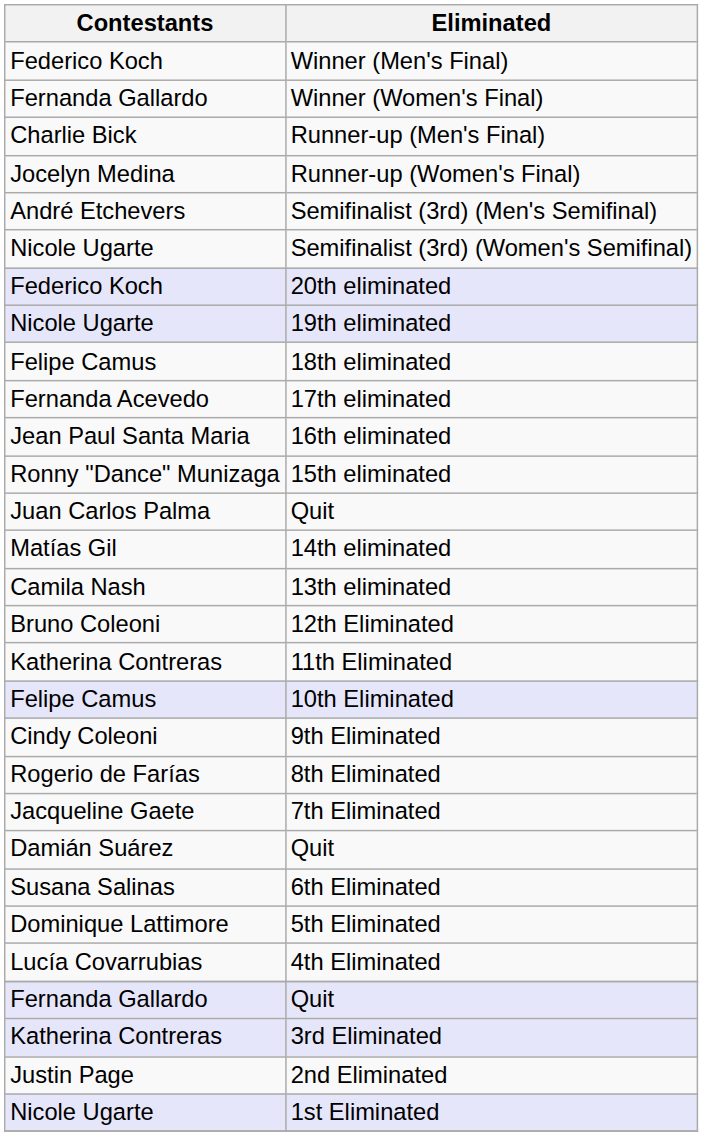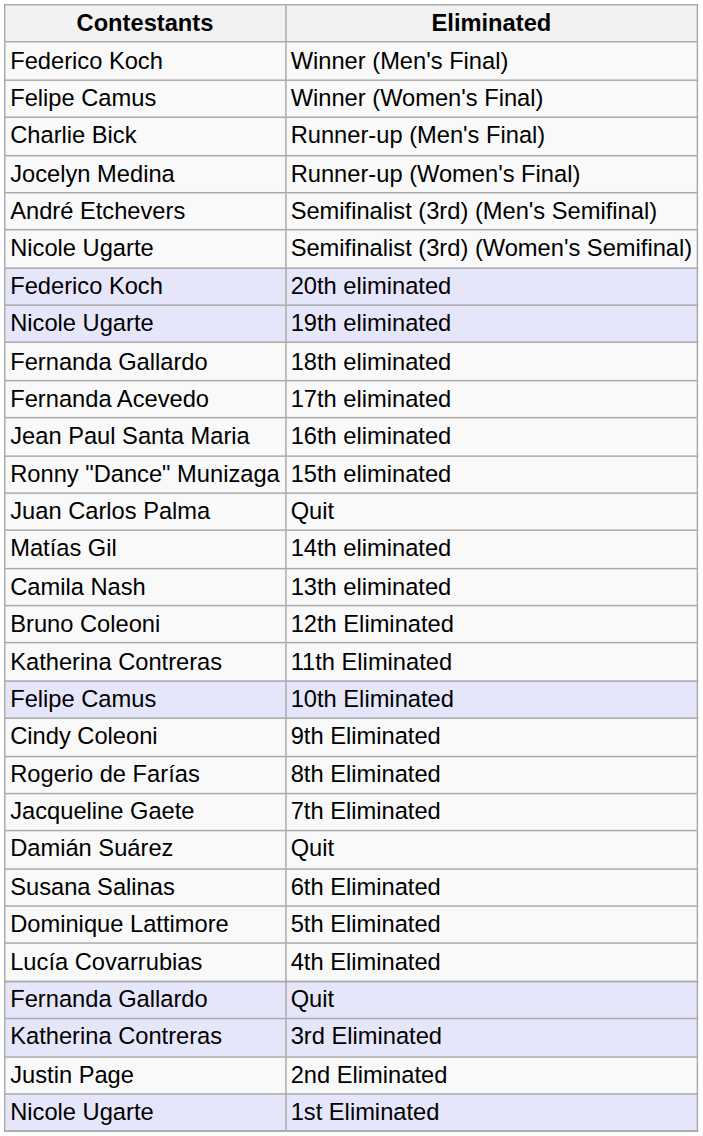row 3 | Contestants: Fernanda Gallardo -> Felipe Camus
row 10 | Contestants: Felipe Camus -> Fernanda Gallardo
